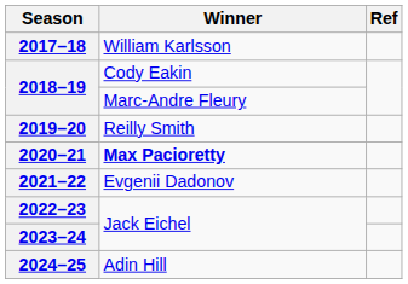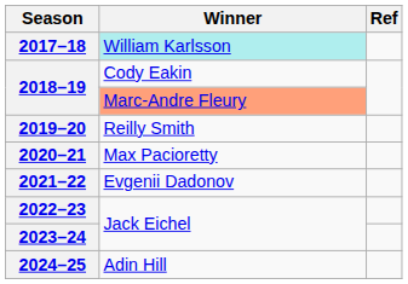2017–18 | Winner: no background -> paleturquoise background
2018–19 / Marc-Andre Fleury | Winner: no background -> lightsalmon background
2020–21 | Winner: bold -> normal
